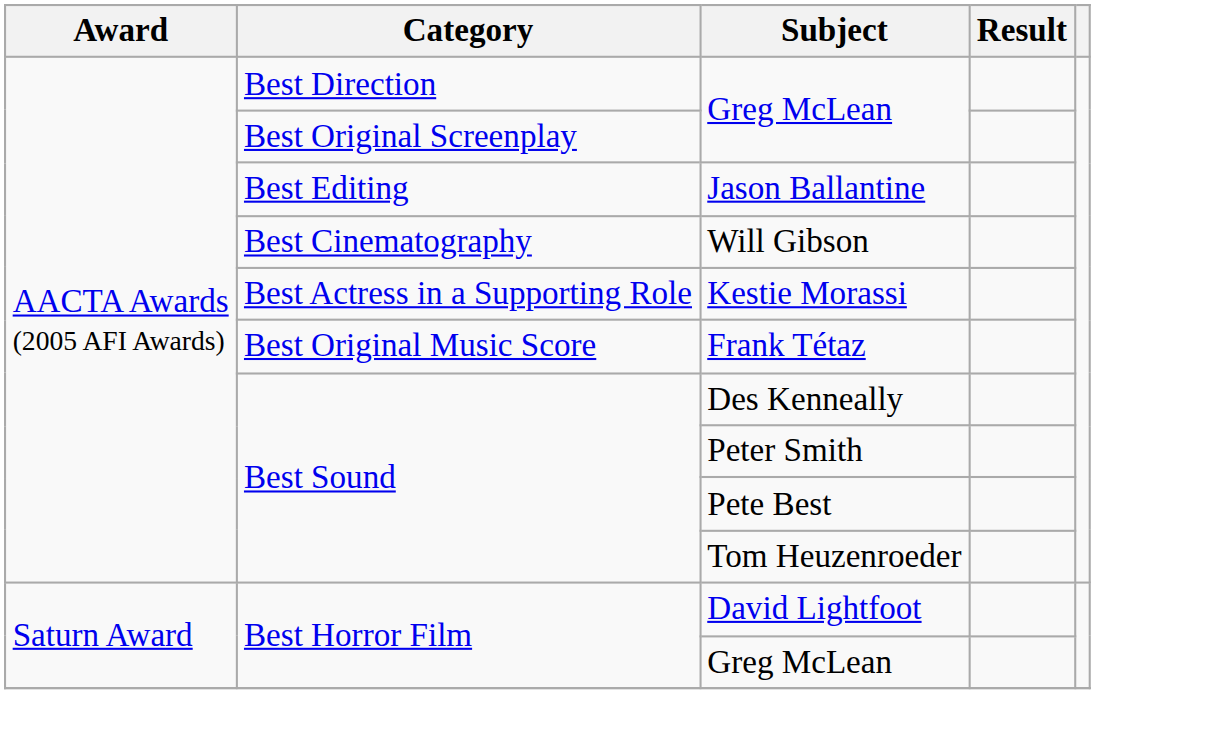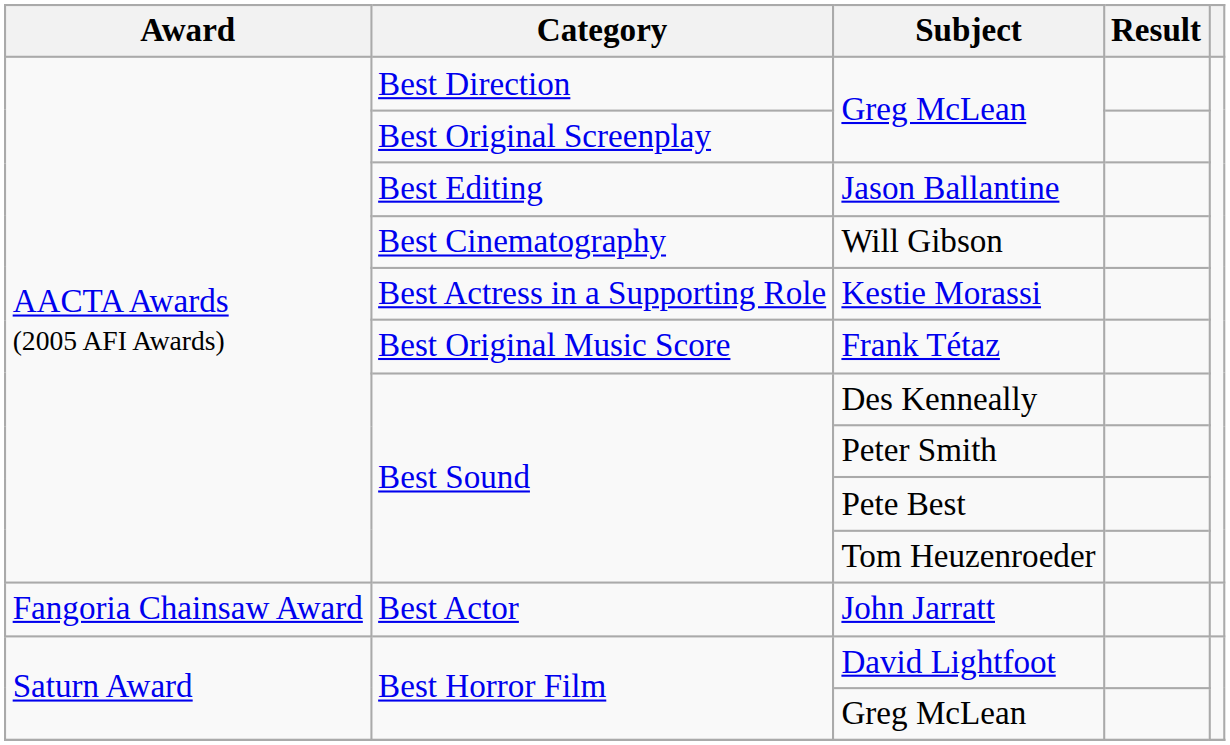+ row: Fangoria Chainsaw Award | Best Actor | John Jarratt
